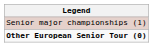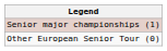row 3 | column 1: bold -> normal
